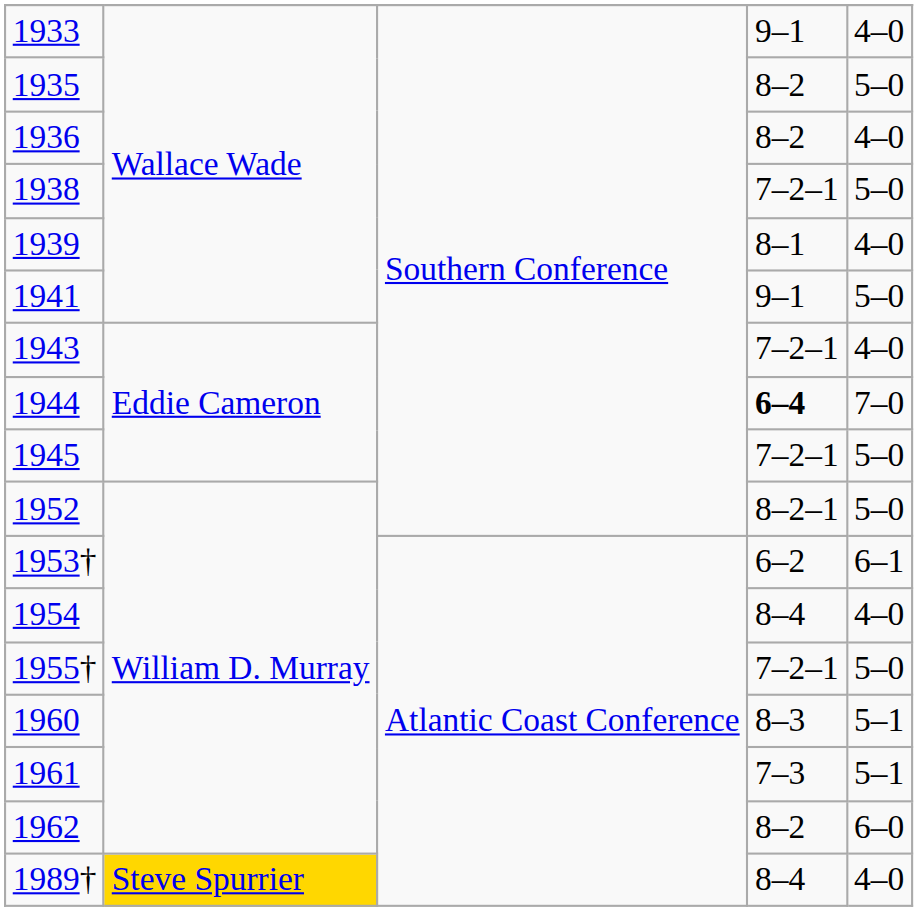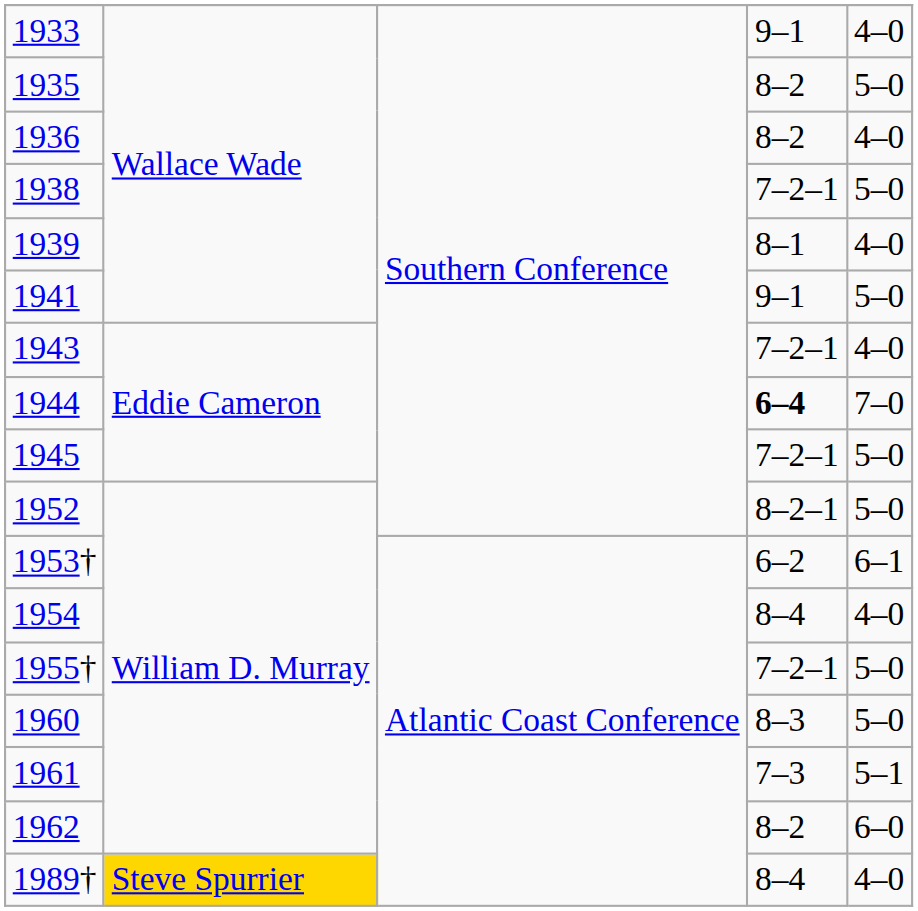1960 | column 5: 5–1 -> 5–0
